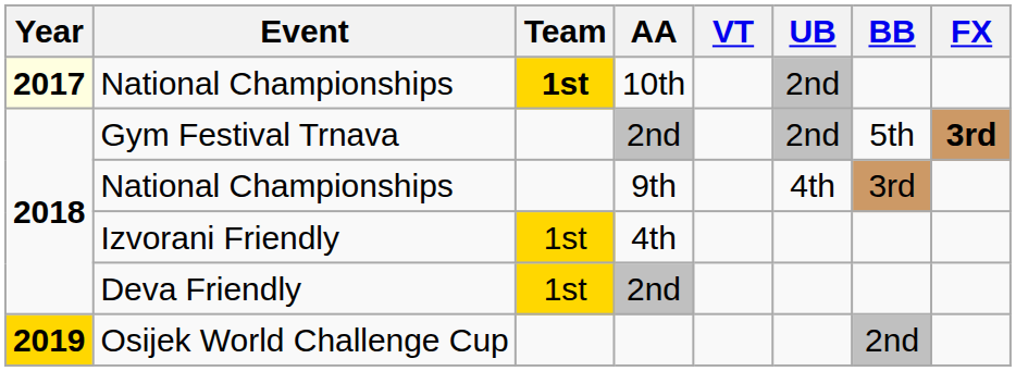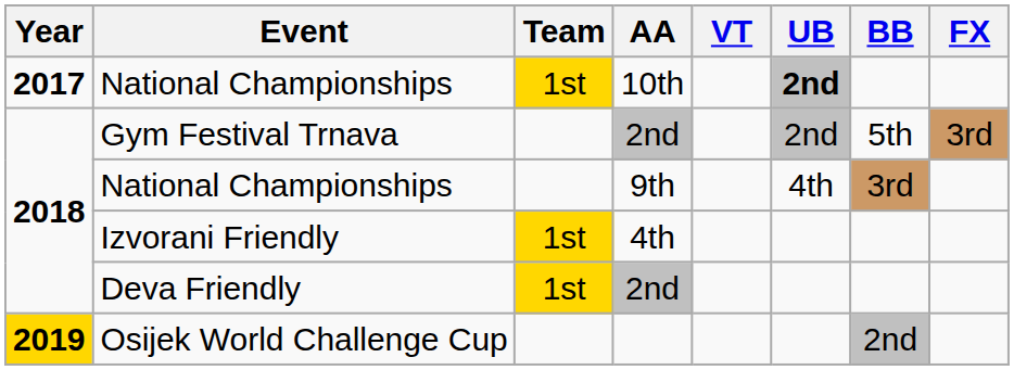National Championships / 10th | Year: lightyellow background -> no background
National Championships / 10th | Team: bold -> normal
National Championships / 10th | UB: normal -> bold
Gym Festival Trnava | FX: bold -> normal
